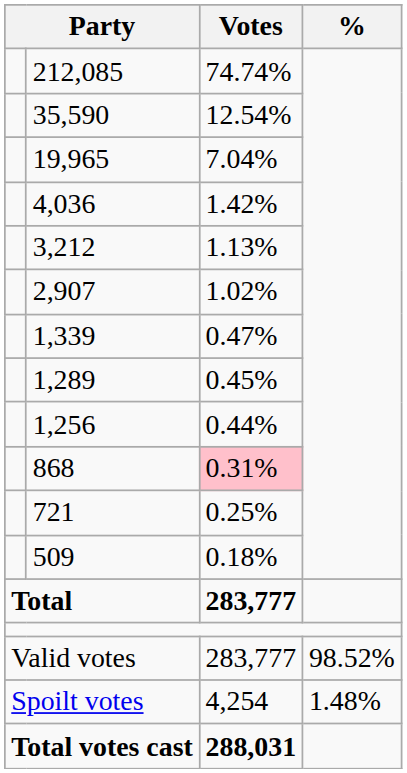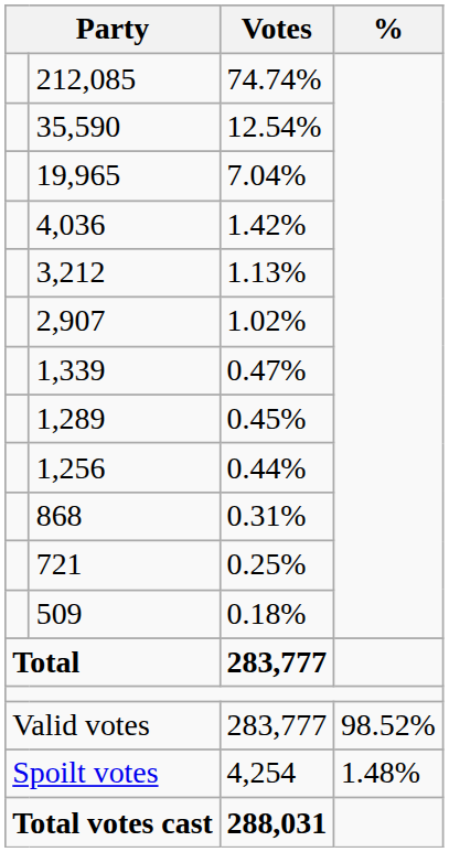868 | Votes: pink background -> no background
